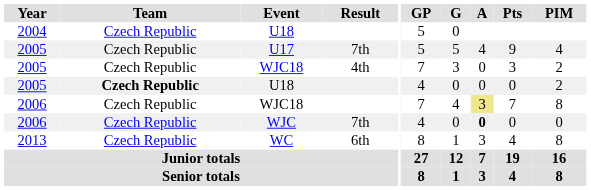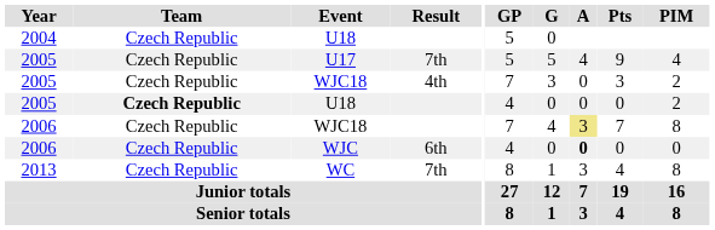WJC | Result: 7th -> 6th
WC | Result: 6th -> 7th
